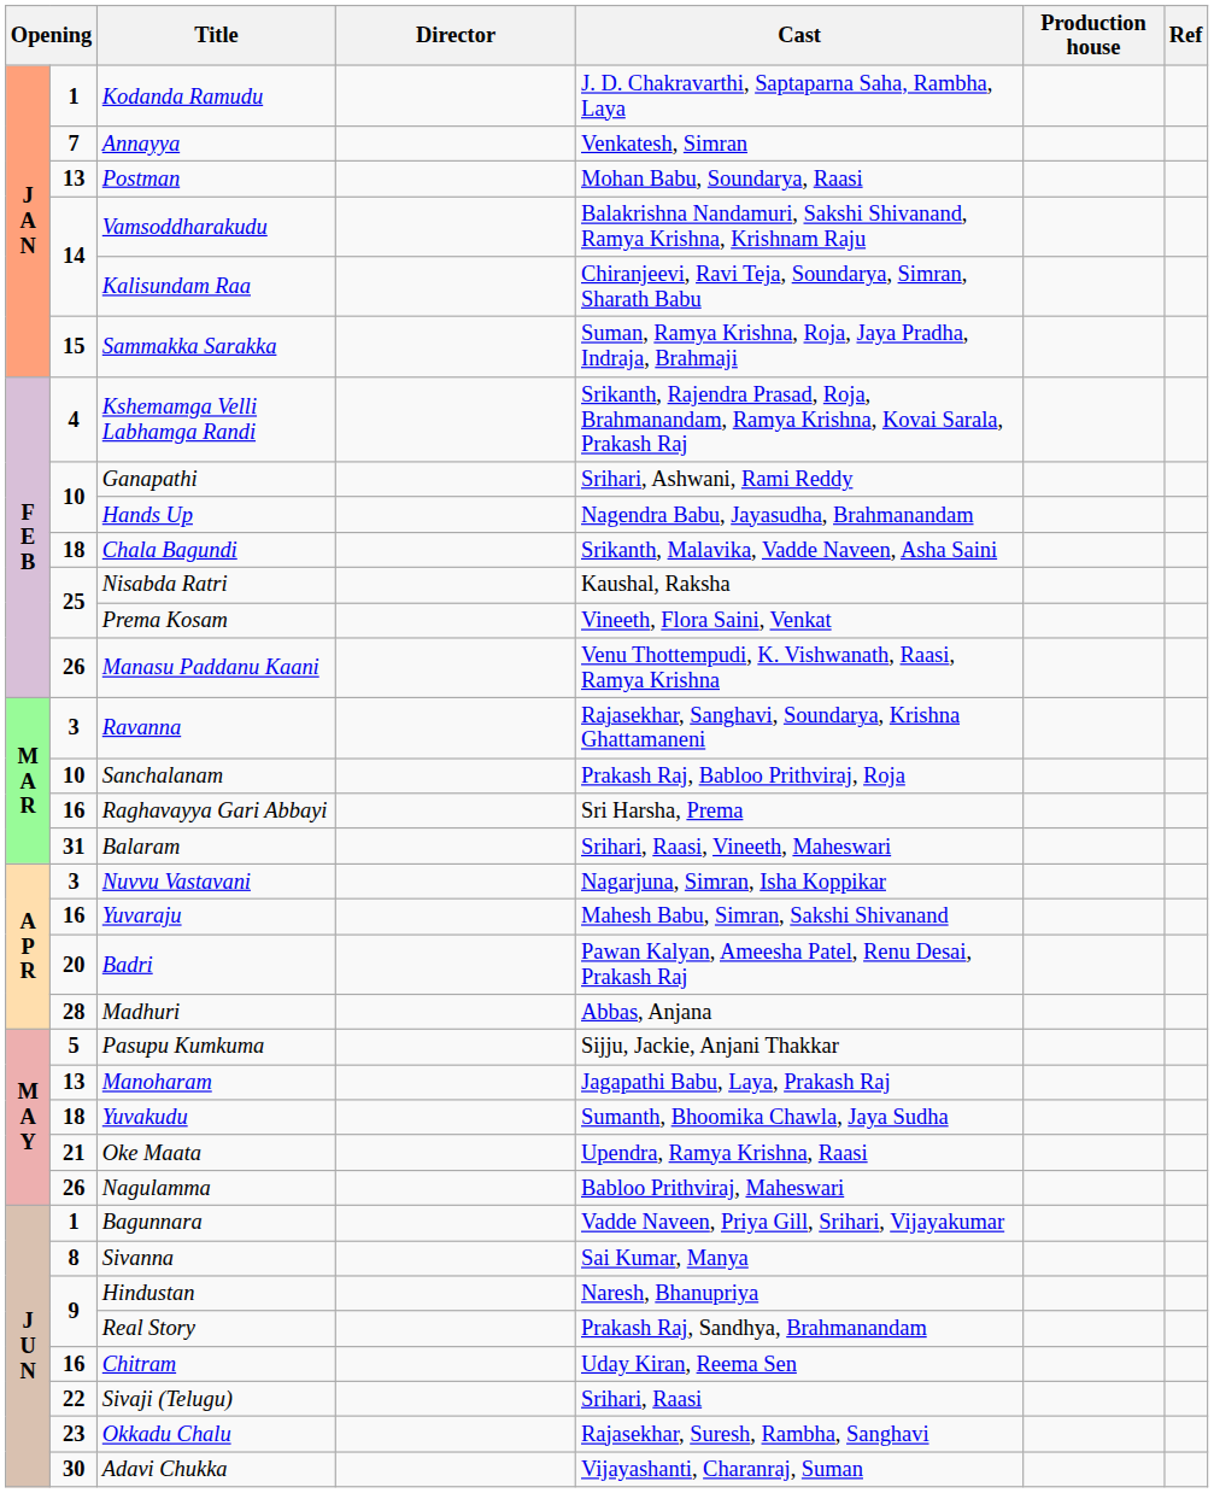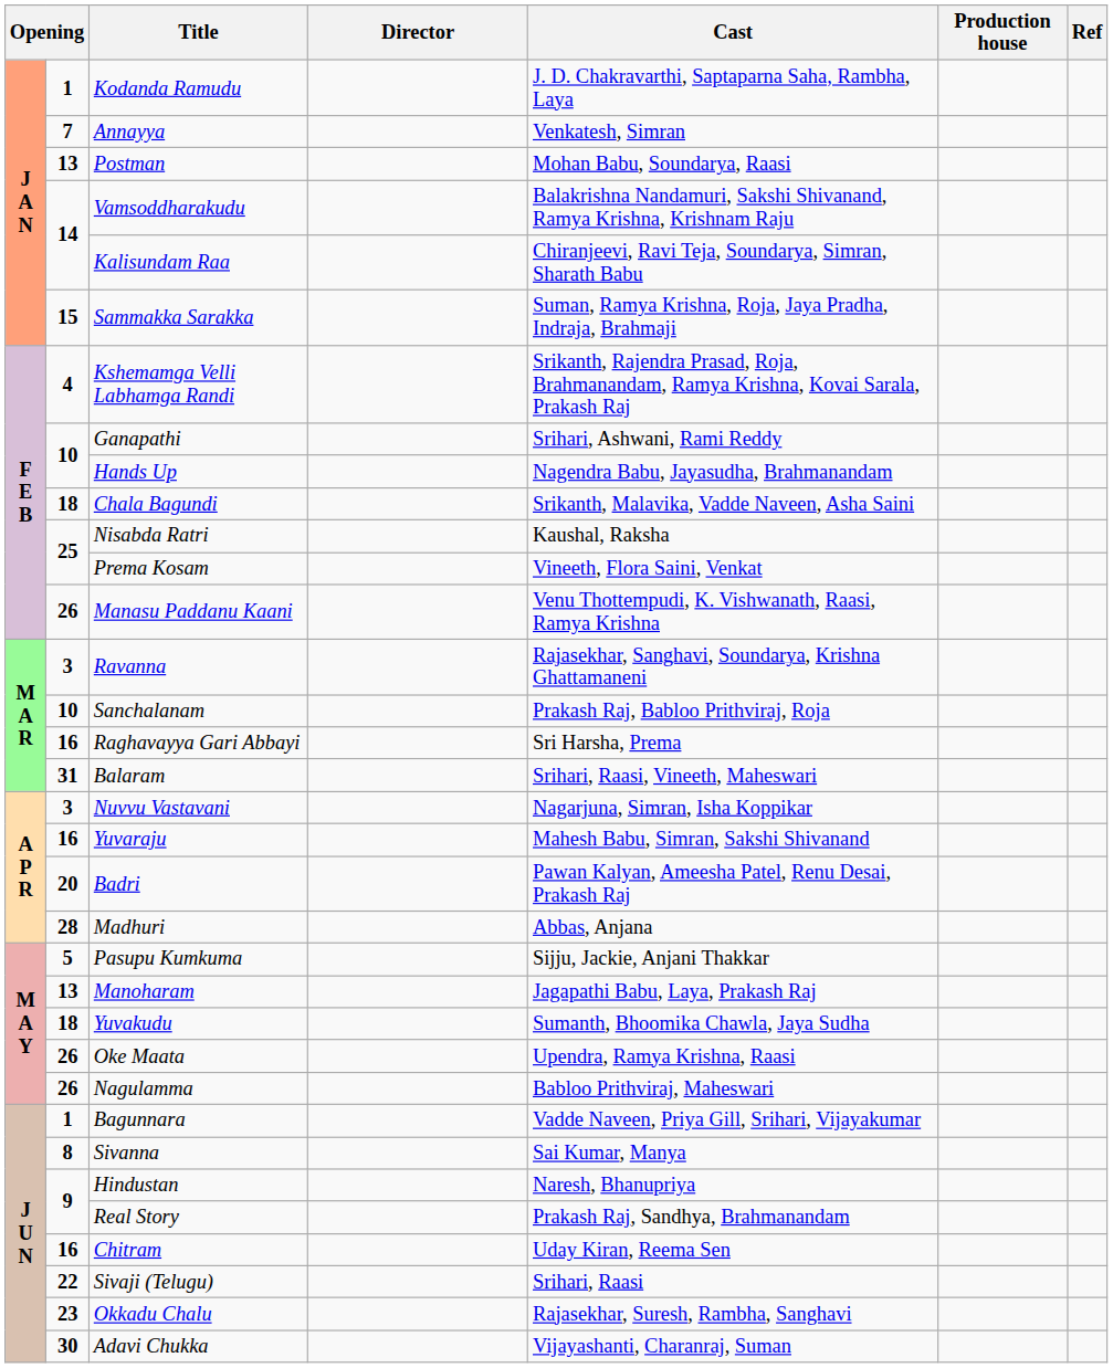Oke Maata | column 2: 21 -> 26
